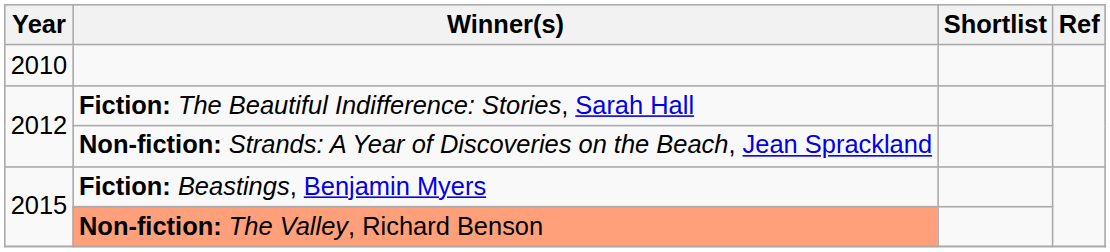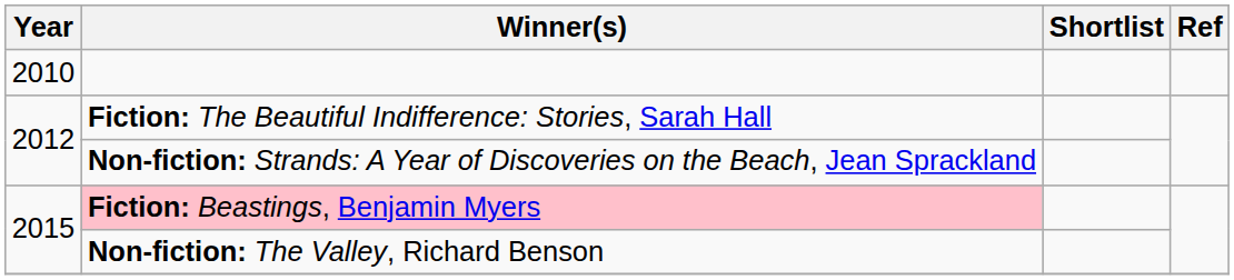Fiction: Beastings, Benjamin Myers | Winner(s): no background -> pink background
Non-fiction: The Valley, Richard Benson | Winner(s): lightsalmon background -> no background
